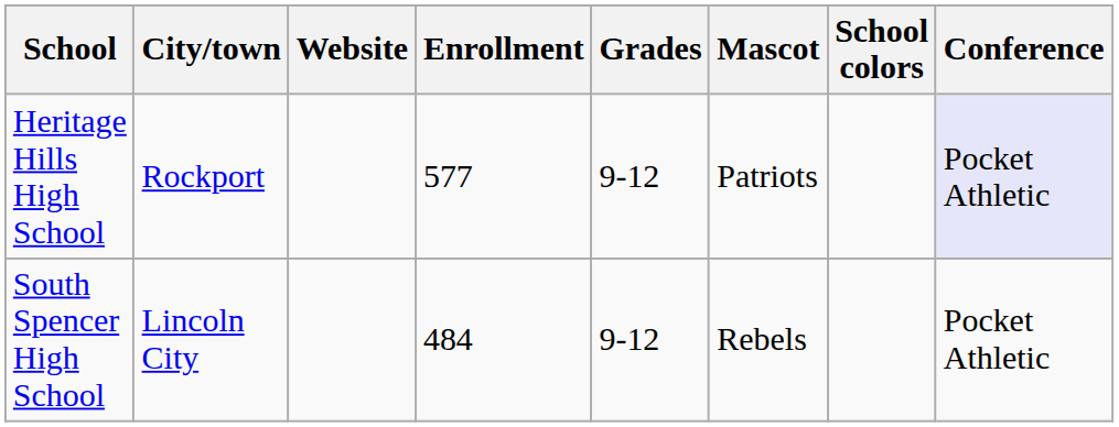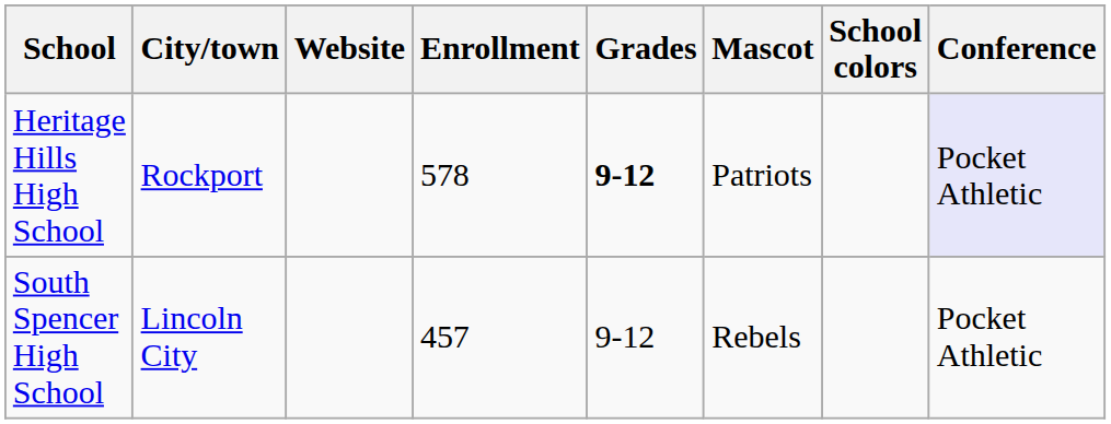Heritage Hills High School | Enrollment: 577 -> 578
Heritage Hills High School | Grades: normal -> bold
South Spencer High School | Enrollment: 484 -> 457
